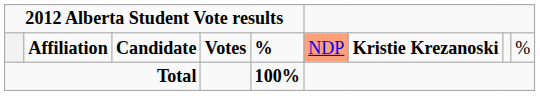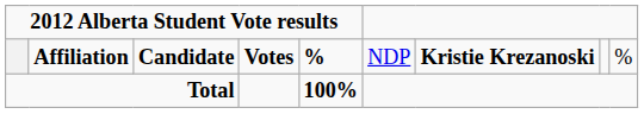row 2 | column 6: lightsalmon background -> no background
